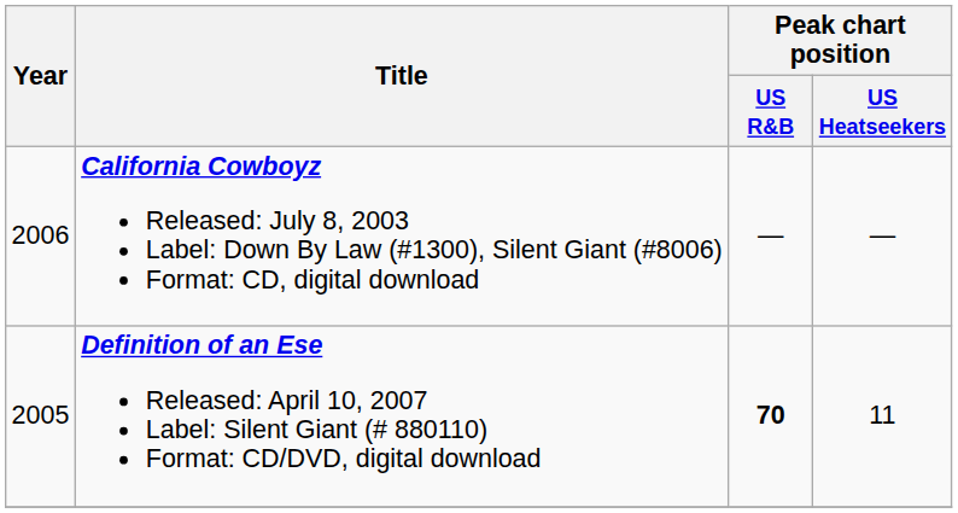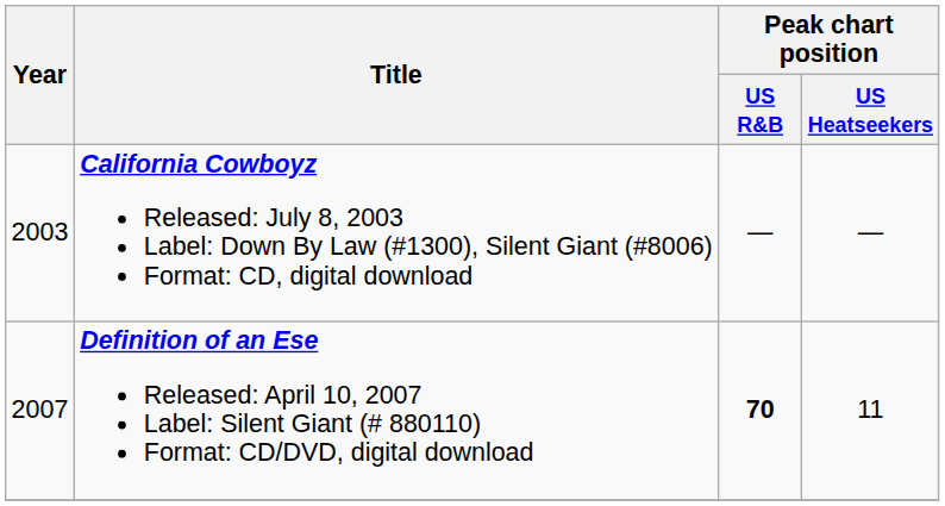row 3 | Year: 2006 -> 2003
row 4 | Year: 2005 -> 2007
